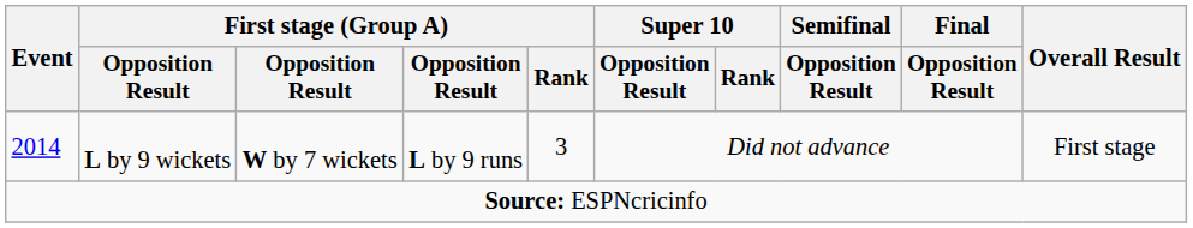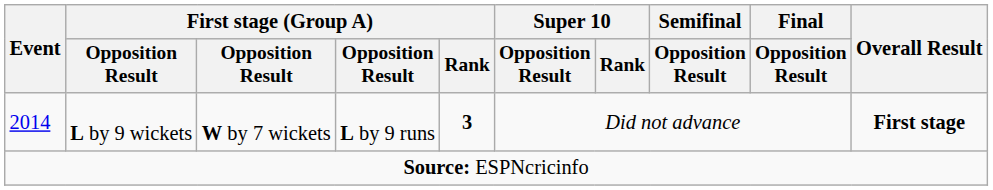2014 | First stage (Group A) / Rank: normal -> bold
2014 | Overall Result: normal -> bold
